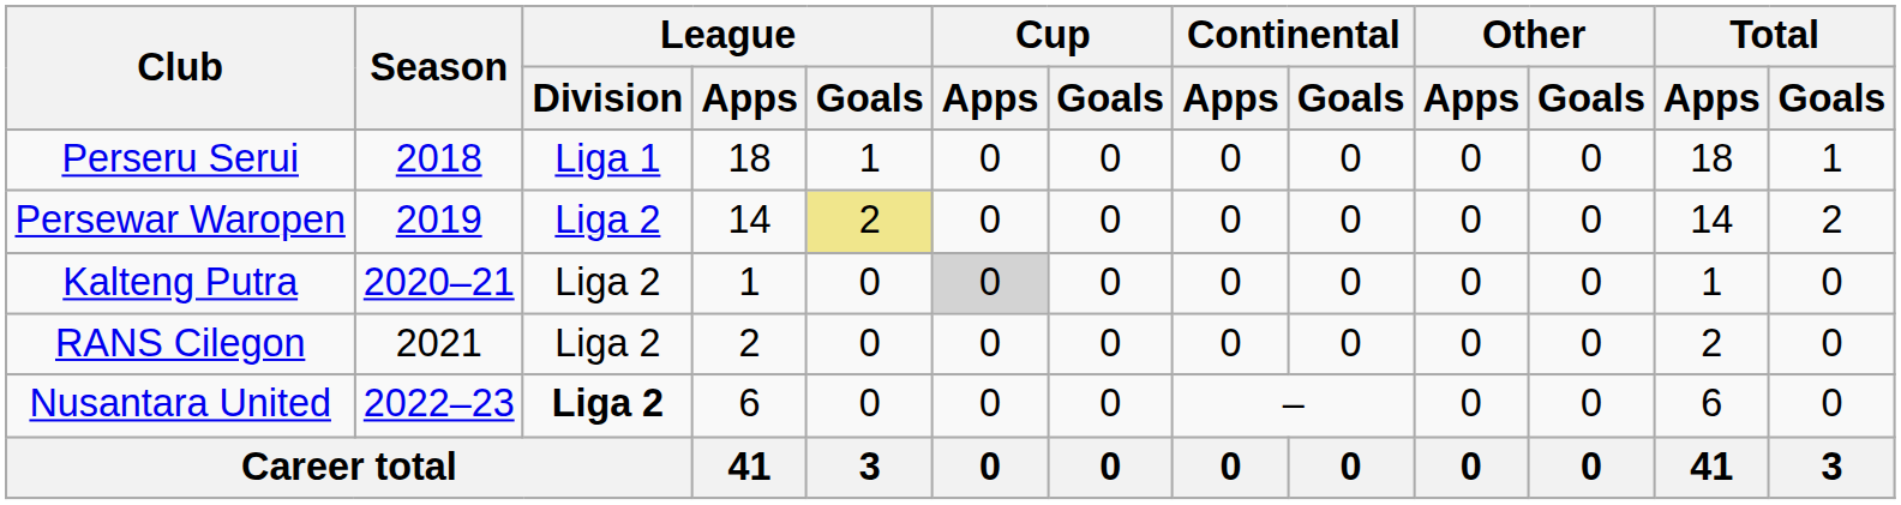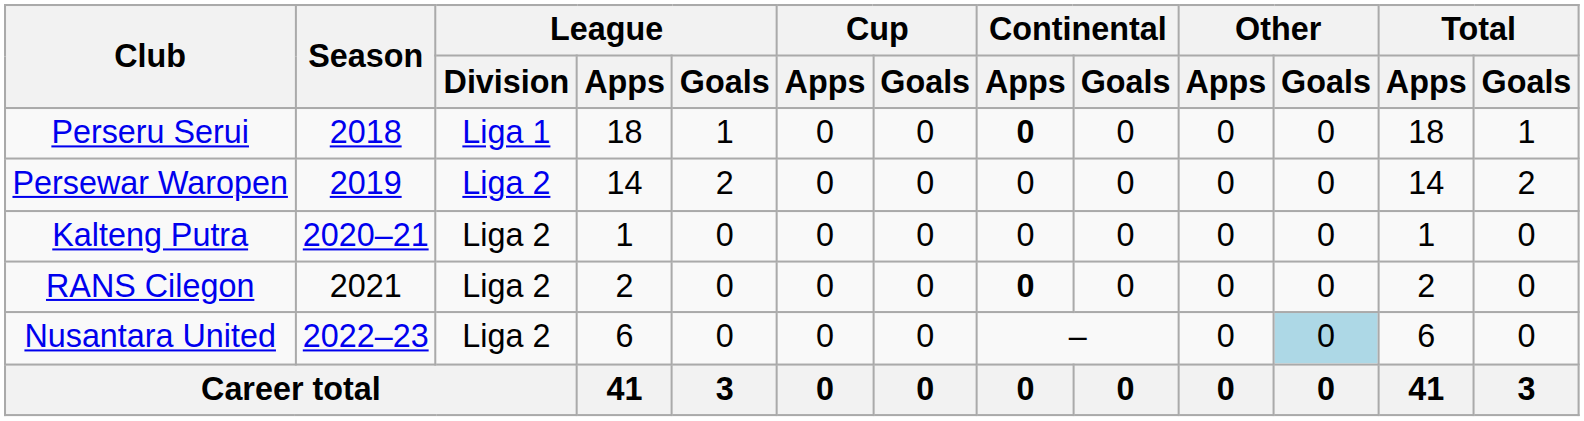Perseru Serui | Continental / Apps: normal -> bold
Persewar Waropen | League / Goals: khaki background -> no background
Kalteng Putra | Cup / Apps: lightgrey background -> no background
RANS Cilegon | Continental / Apps: normal -> bold
Nusantara United | League / Division: bold -> normal
Nusantara United | Other / Goals: no background -> lightblue background
